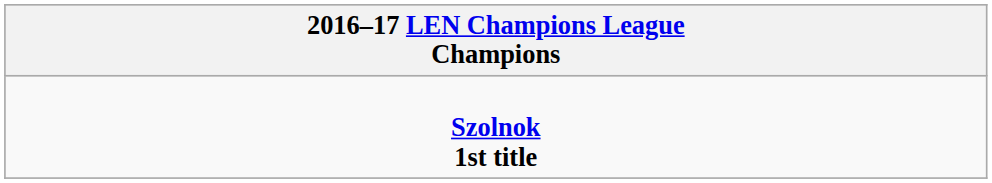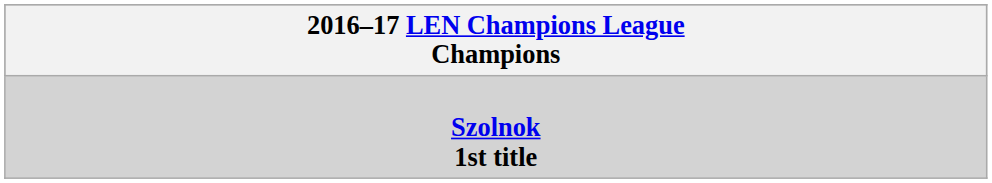row 2 | column 1: no background -> lightgrey background
